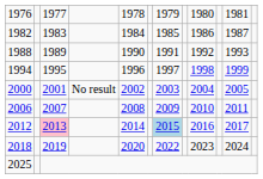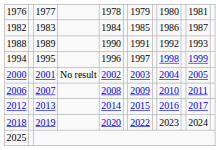2012 | column 3: pink background -> no background
2012 | column 7: lightblue background -> no background
